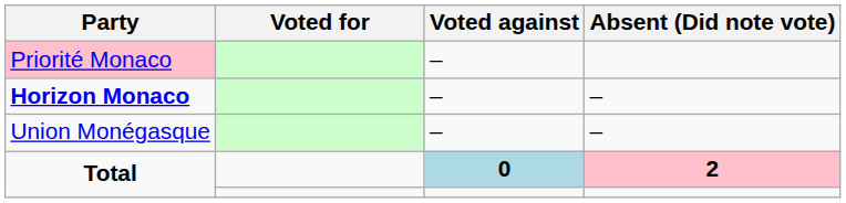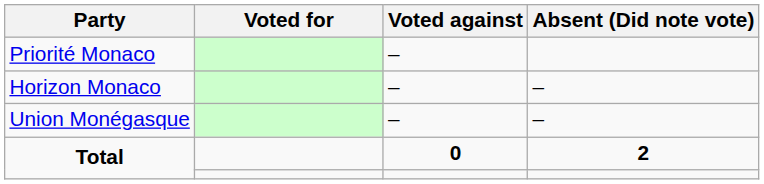Priorité Monaco | Party: pink background -> no background
Horizon Monaco | Party: bold -> normal
Total / 0 | Voted against: lightblue background -> no background
Total / 0 | Absent (Did note vote): pink background -> no background
